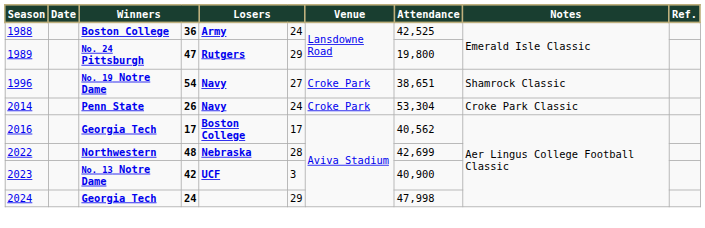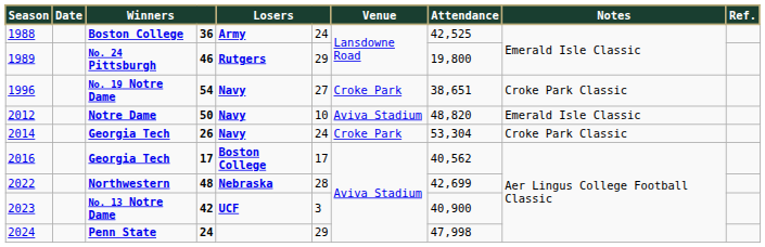1989 | column 4: 47 -> 46
1996 | Notes: Shamrock Classic -> Croke Park Classic
+ row: 2012 | Notre Dame | 50 | Navy | 10 | Aviva Stadium | 48,820 | Emerald Isle Classic
2014 | column 3: Penn State -> Georgia Tech
2024 | column 3: Georgia Tech -> Penn State
